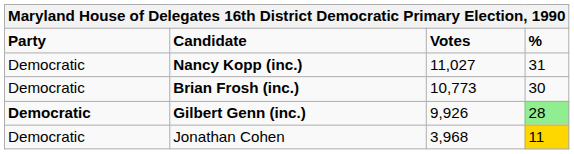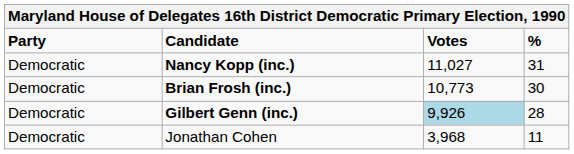Gilbert Genn (inc.) | Party: bold -> normal
Gilbert Genn (inc.) | Votes: no background -> lightblue background
Gilbert Genn (inc.) | %: lightgreen background -> no background
Jonathan Cohen | %: gold background -> no background
